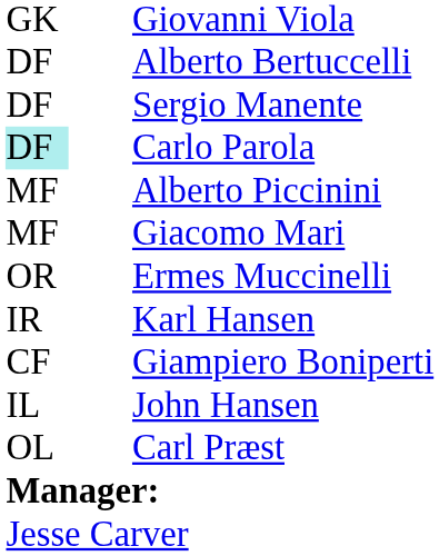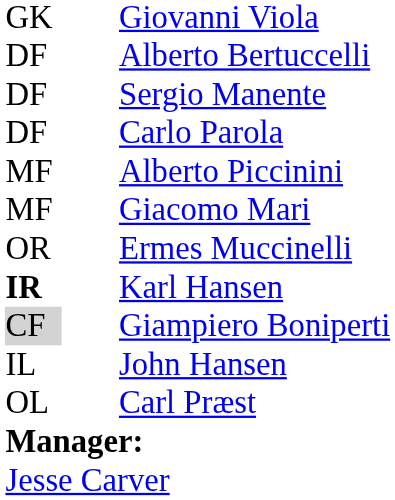Carlo Parola | column 1: paleturquoise background -> no background
Karl Hansen | column 1: normal -> bold
Giampiero Boniperti | column 1: no background -> lightgrey background
